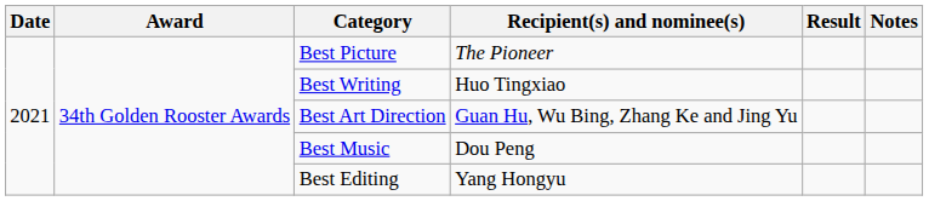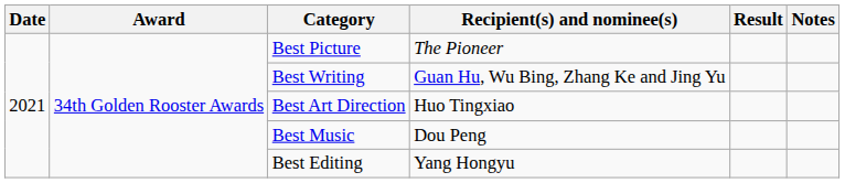Best Writing | Recipient(s) and nominee(s): Huo Tingxiao -> Guan Hu, Wu Bing, Zhang Ke and Jing Yu
Best Art Direction | Recipient(s) and nominee(s): Guan Hu, Wu Bing, Zhang Ke and Jing Yu -> Huo Tingxiao
